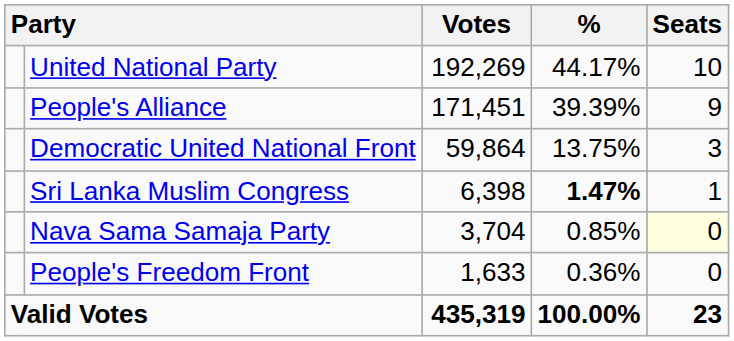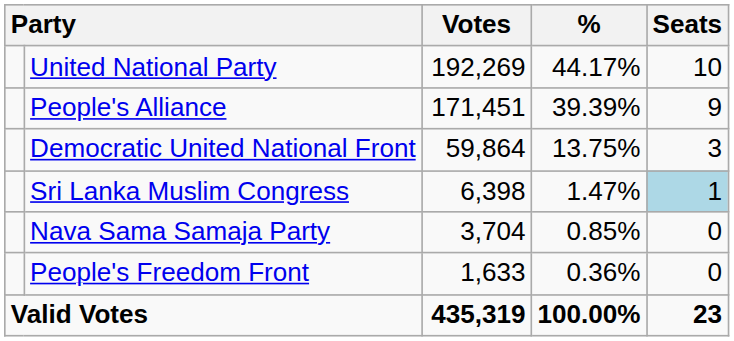Sri Lanka Muslim Congress | %: bold -> normal
Sri Lanka Muslim Congress | Seats: no background -> lightblue background
Nava Sama Samaja Party | Seats: lightyellow background -> no background
